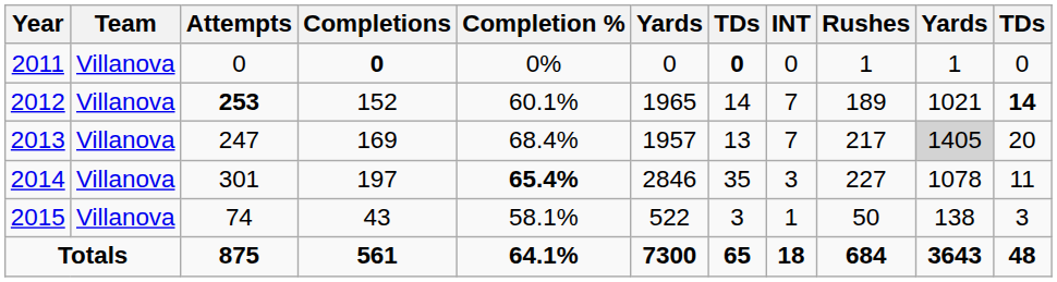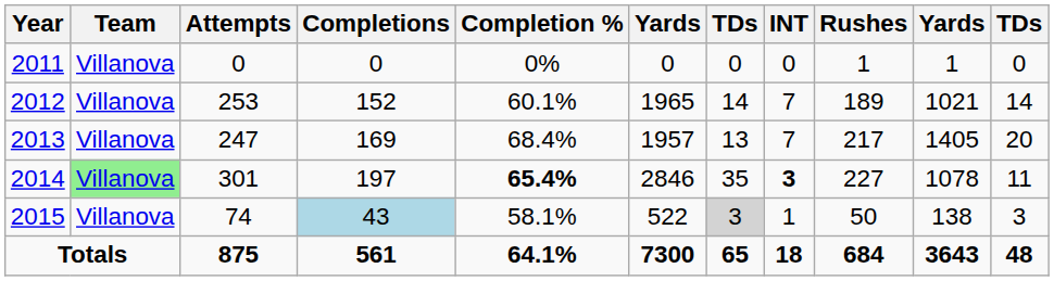2011 | Completions: bold -> normal
2011 | column 7: bold -> normal
2012 | Attempts: bold -> normal
2012 | column 11: bold -> normal
2013 | column 10: lightgrey background -> no background
2014 | Team: no background -> lightgreen background
2014 | INT: normal -> bold
2015 | Completions: no background -> lightblue background
2015 | column 7: no background -> lightgrey background
